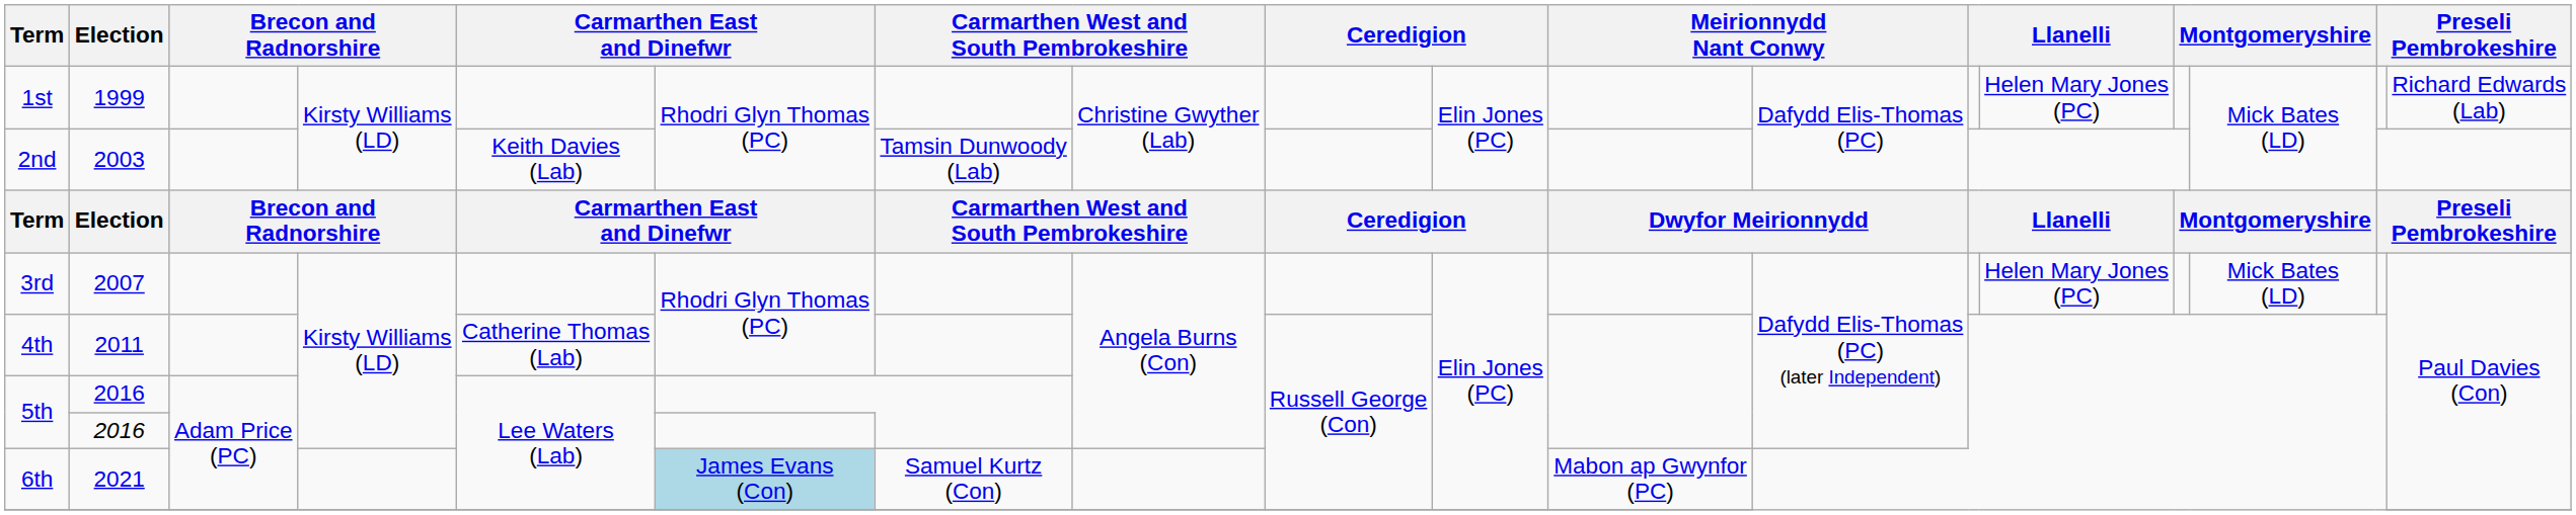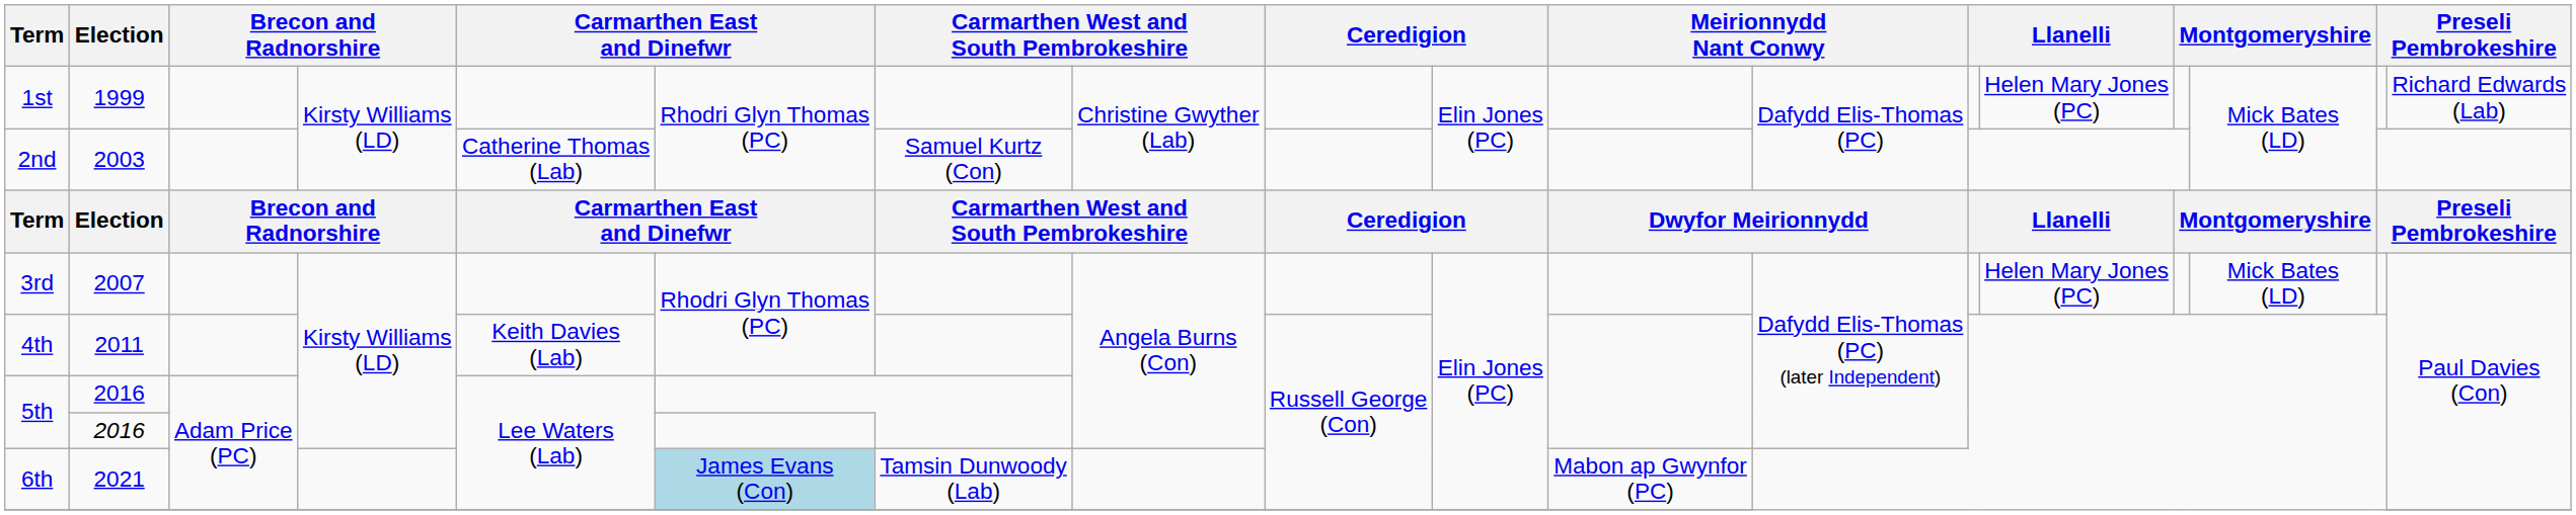2nd | column 5: Keith Davies (Lab) -> Catherine Thomas (Lab)
2nd | column 7: Tamsin Dunwoody (Lab) -> Samuel Kurtz (Con)
4th | column 5: Catherine Thomas (Lab) -> Keith Davies (Lab)
6th | column 7: Samuel Kurtz (Con) -> Tamsin Dunwoody (Lab)
